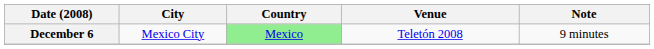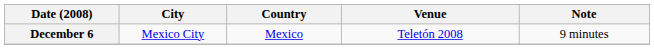December 6 | Country: lightgreen background -> no background
